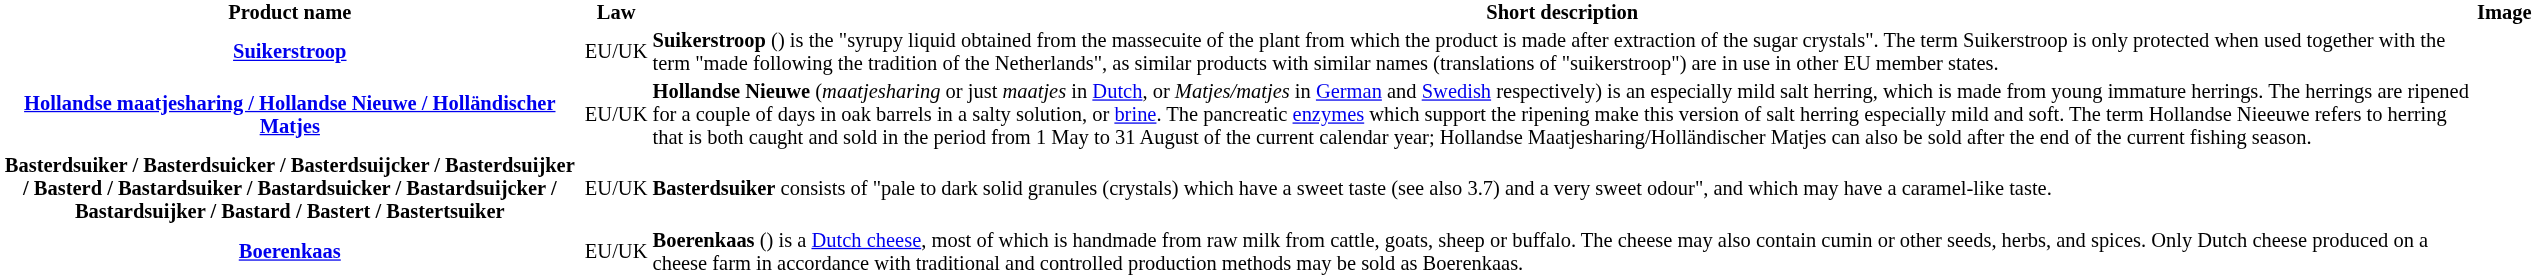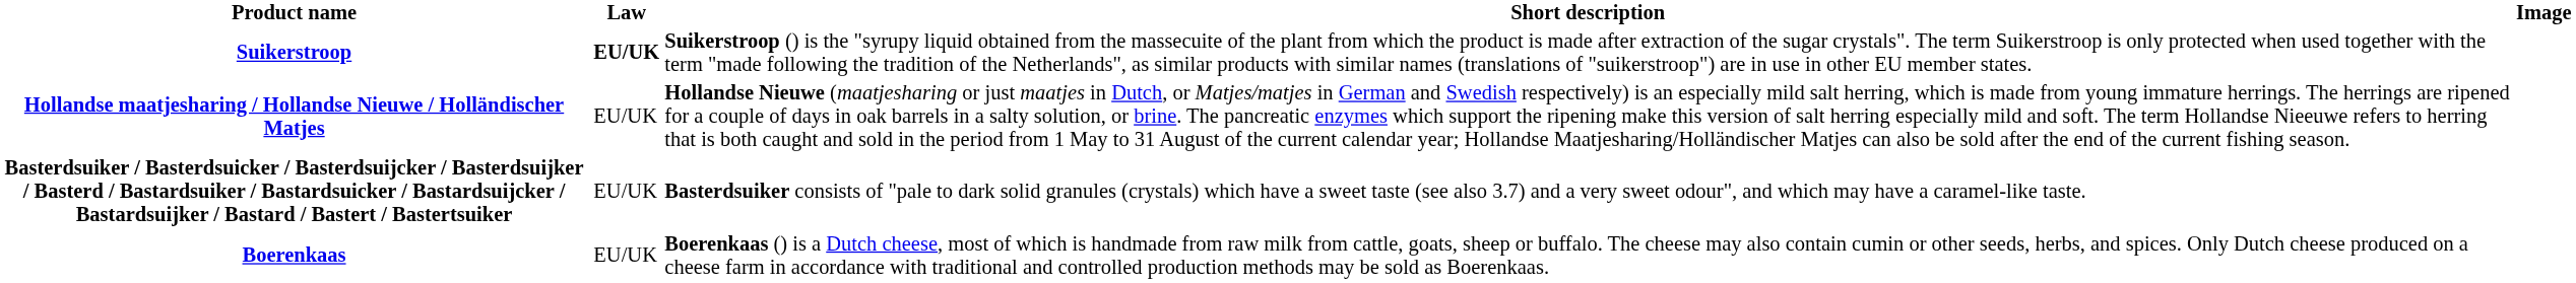Suikerstroop | Law: normal -> bold
